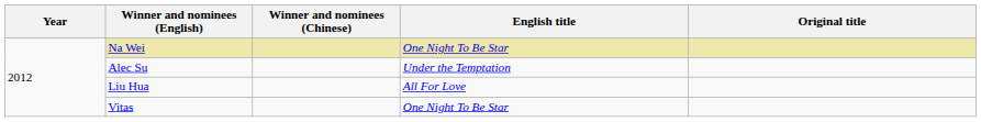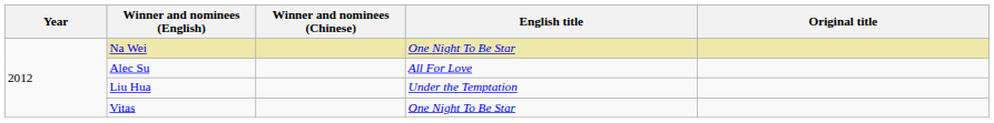Alec Su | English title: Under the Temptation -> All For Love
Liu Hua | English title: All For Love -> Under the Temptation
